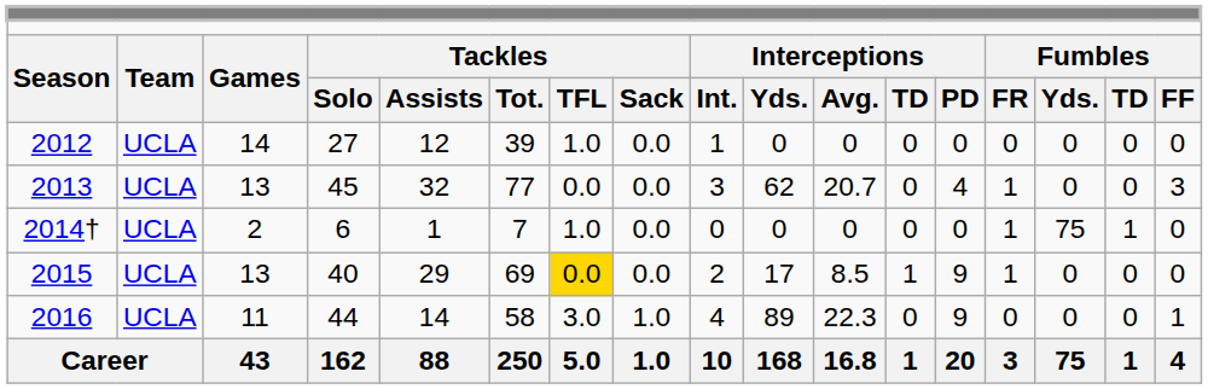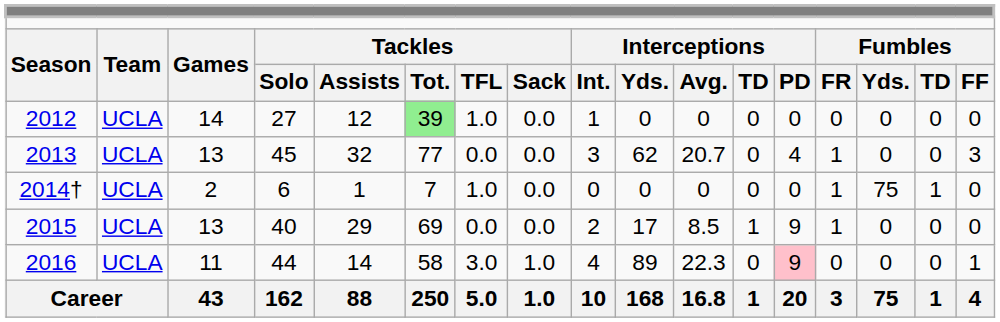2012 | column 6: no background -> lightgreen background
2015 | column 7: gold background -> no background
2016 | column 13: no background -> pink background
